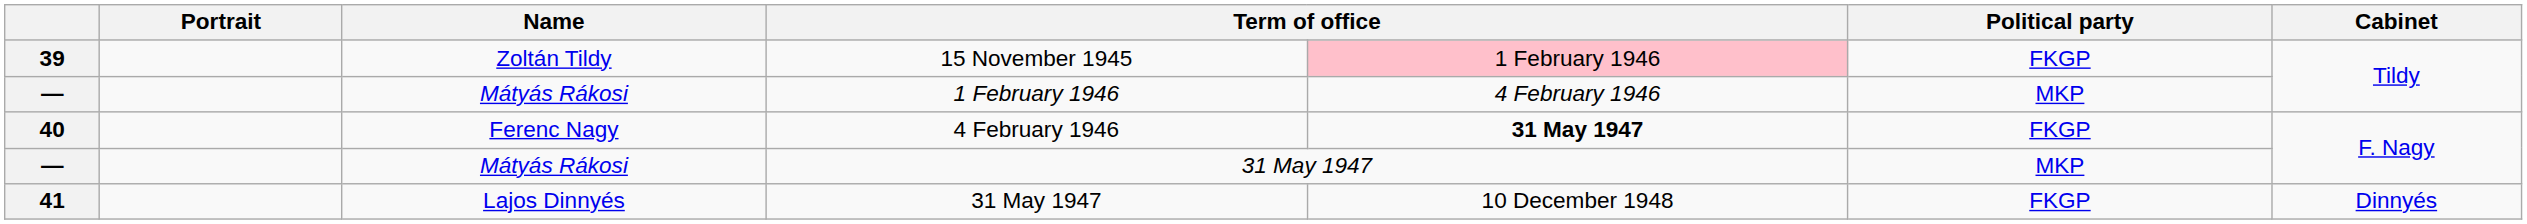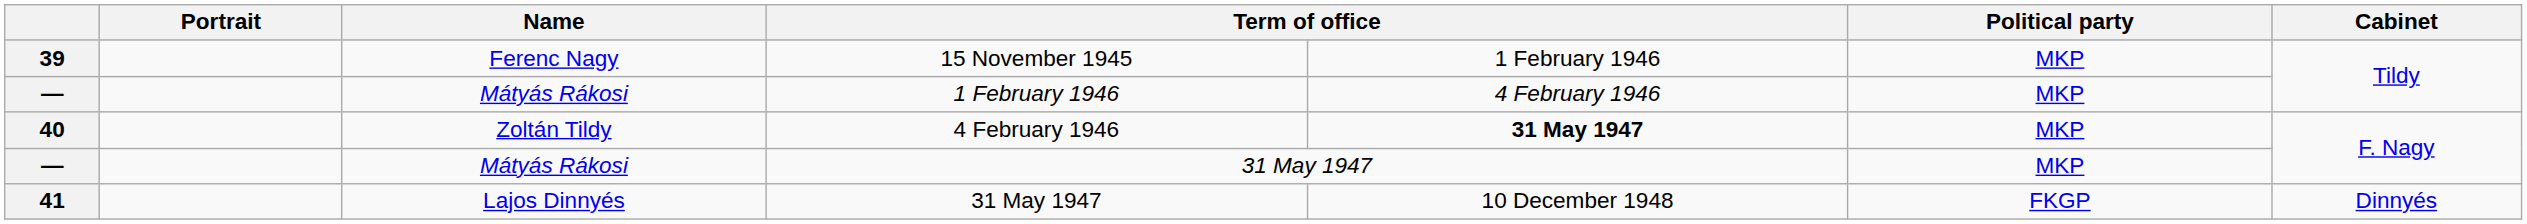39 | Name: Zoltán Tildy -> Ferenc Nagy
39 | column 5: pink background -> no background
39 | Political party: FKGP -> MKP
40 | Name: Ferenc Nagy -> Zoltán Tildy
40 | Political party: FKGP -> MKP
